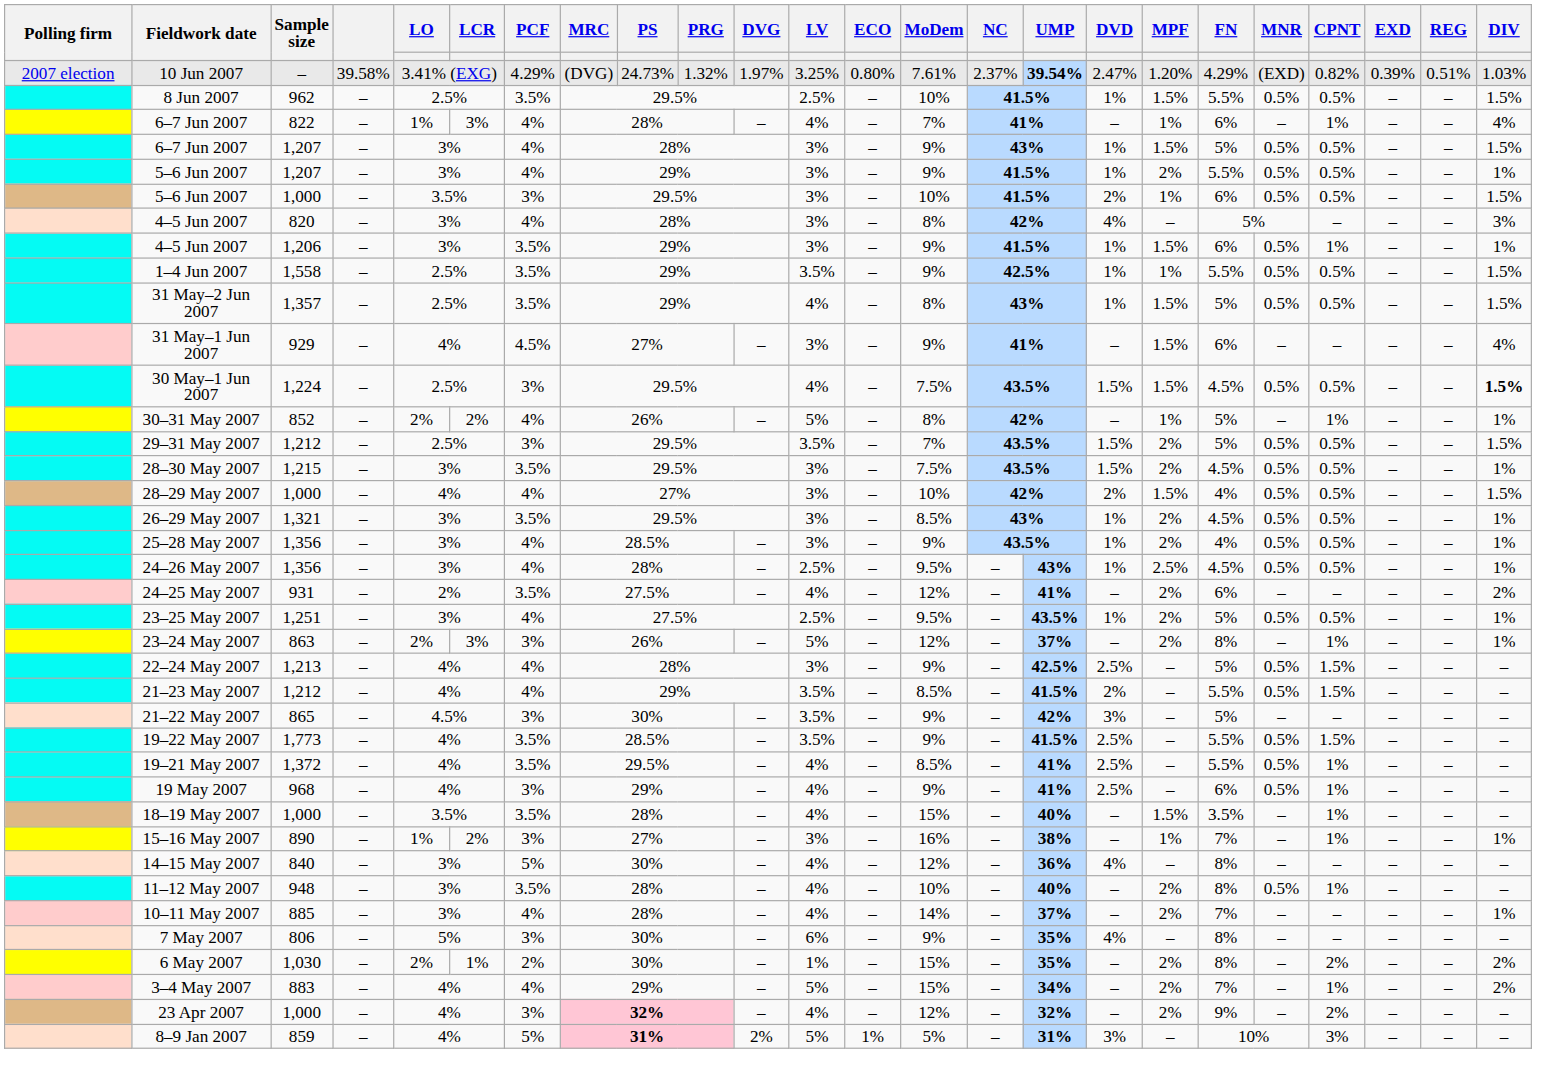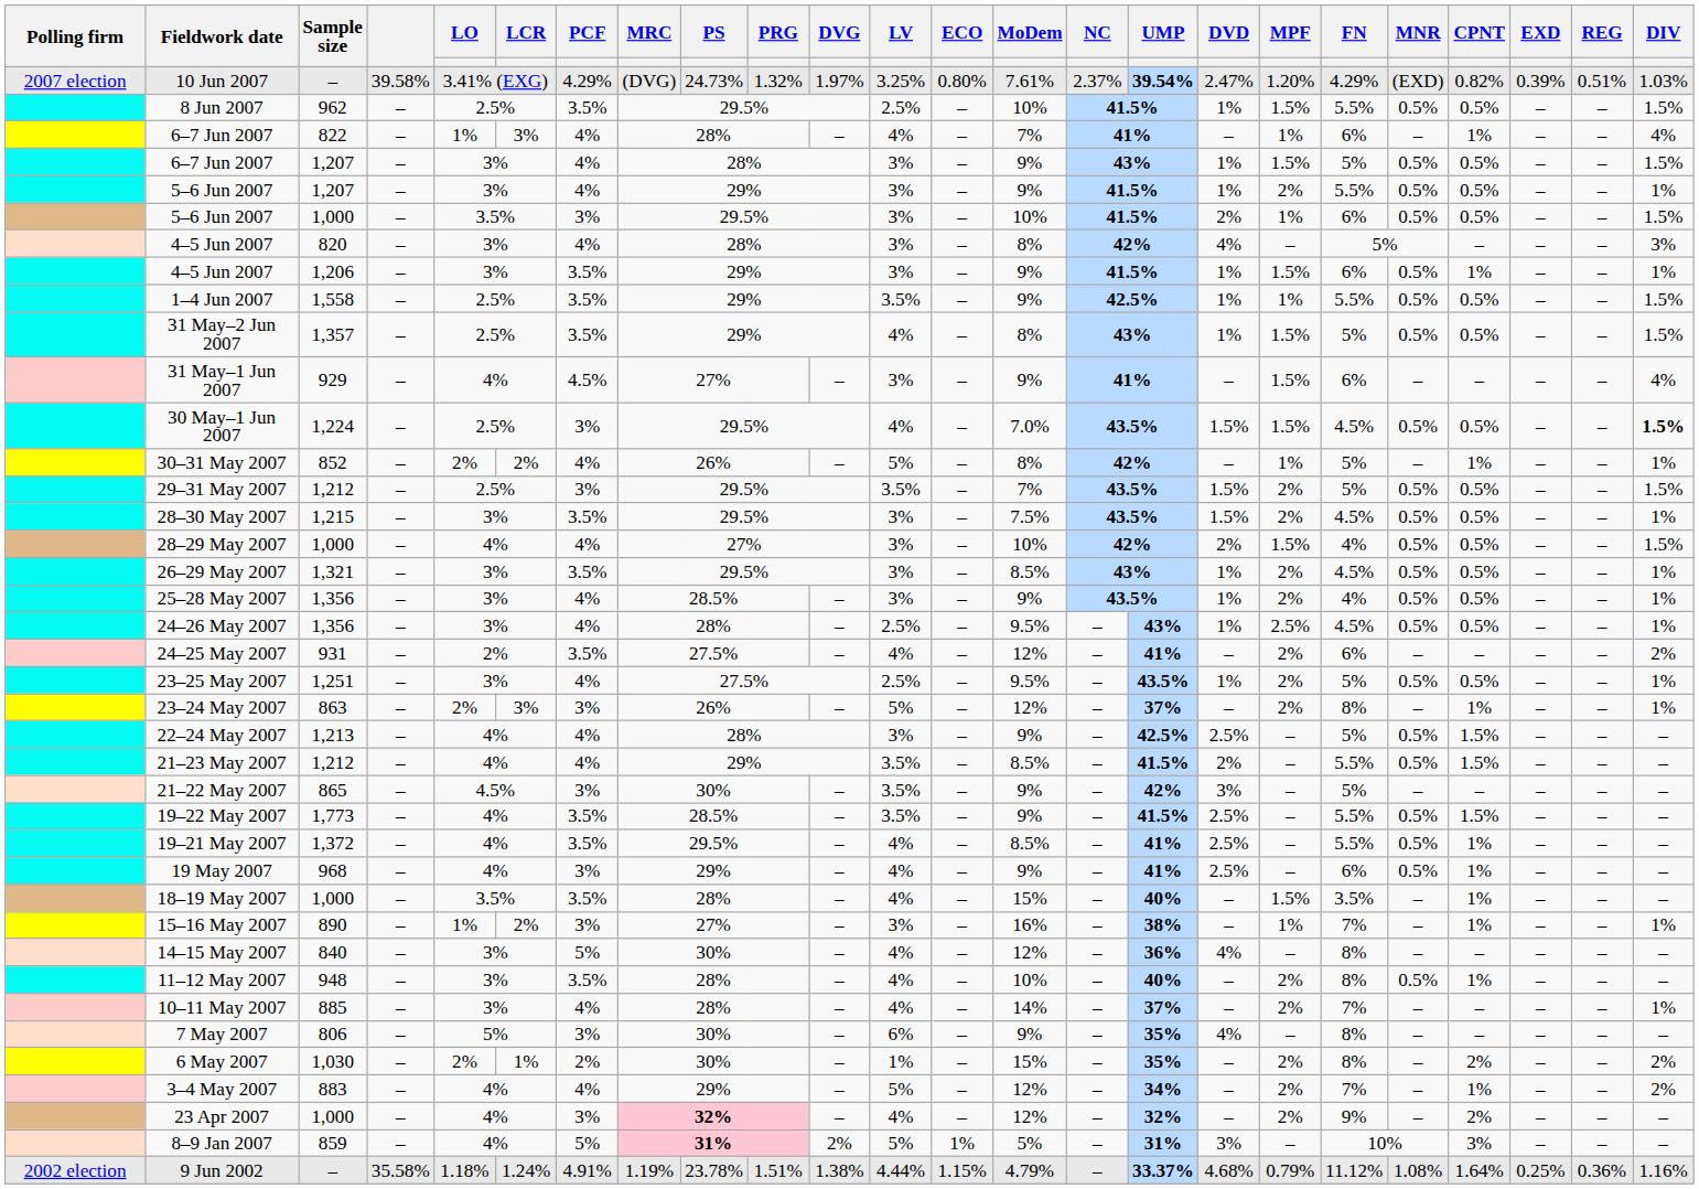30 May–1 Jun 2007 | MoDem: 7.5% -> 7.0%
3–4 May 2007 | MoDem: 15% -> 12%
+ row: 2002 election | 9 Jun 2002 | – | 35.58% | 1.18% | 1.24% | 4.91% | 1.19% | 23.78% | 1.51% | 1.38% | 4.44% | 1.15% | 4.79% | – | 33.37% | 4.68% | 0.79% | 11.12% | 1.08% | 1.64% | 0.25% | 0.36% | 1.16%
